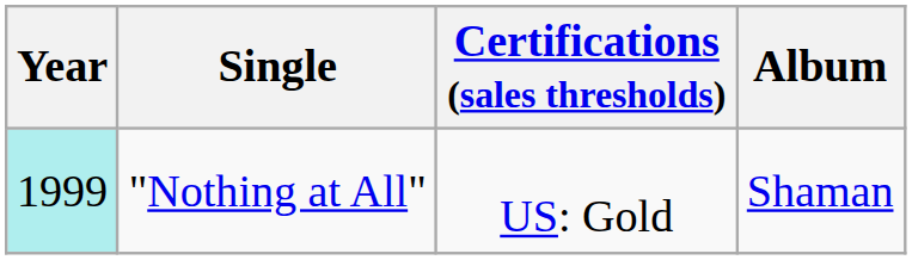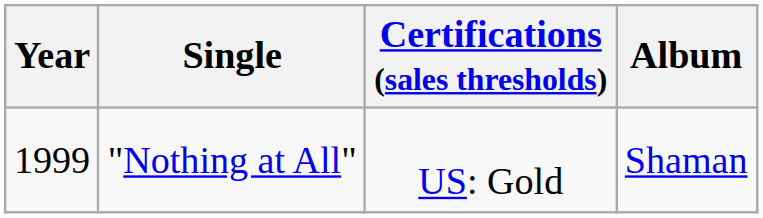row 2 | Year: paleturquoise background -> no background
